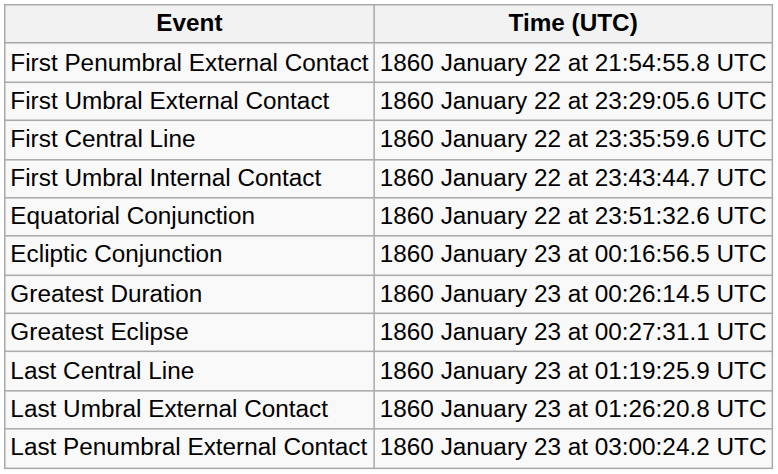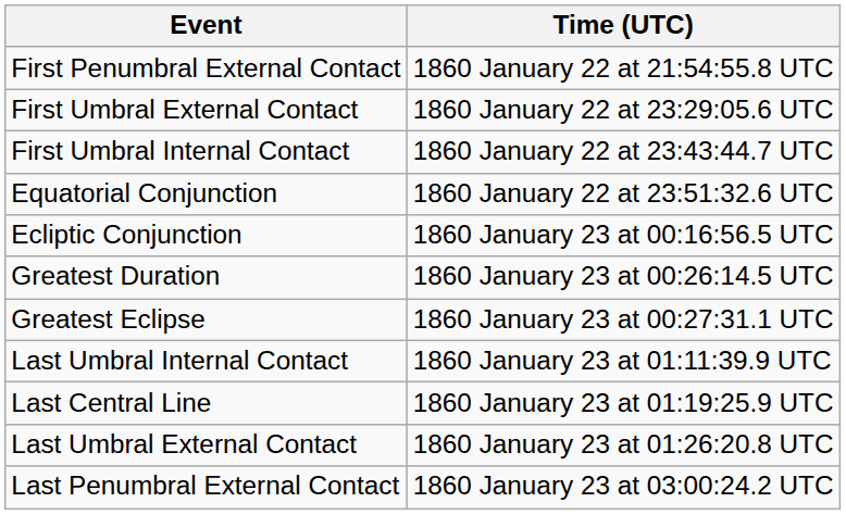- row: First Central Line | 1860 January 22 at 23:35:59.6 UTC
+ row: Last Umbral Internal Contact | 1860 January 23 at 01:11:39.9 UTC
